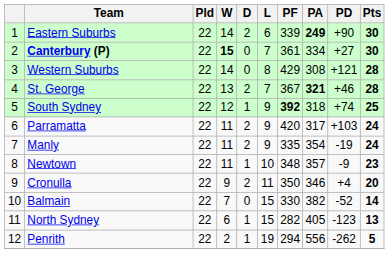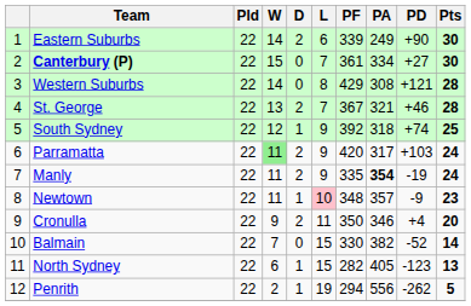Eastern Suburbs | PA: bold -> normal
Canterbury (P) | W: bold -> normal
St. George | PA: bold -> normal
South Sydney | PF: bold -> normal
Parramatta | W: no background -> lightgreen background
Manly | PA: normal -> bold
Newtown | L: no background -> pink background
